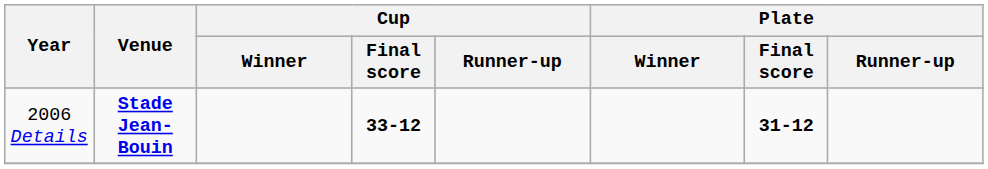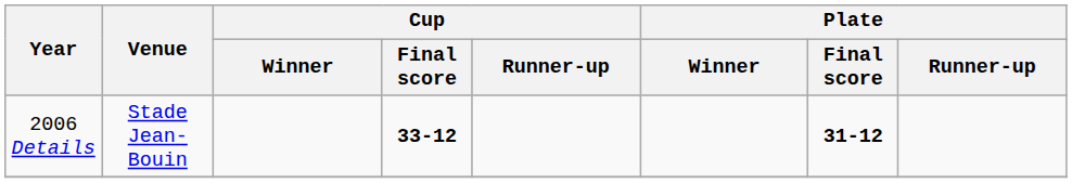2006 Details | Venue: bold -> normal
